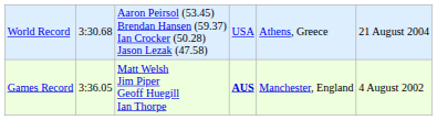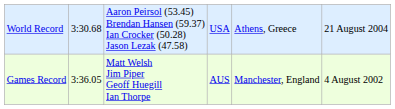Games Record | column 4: bold -> normal
